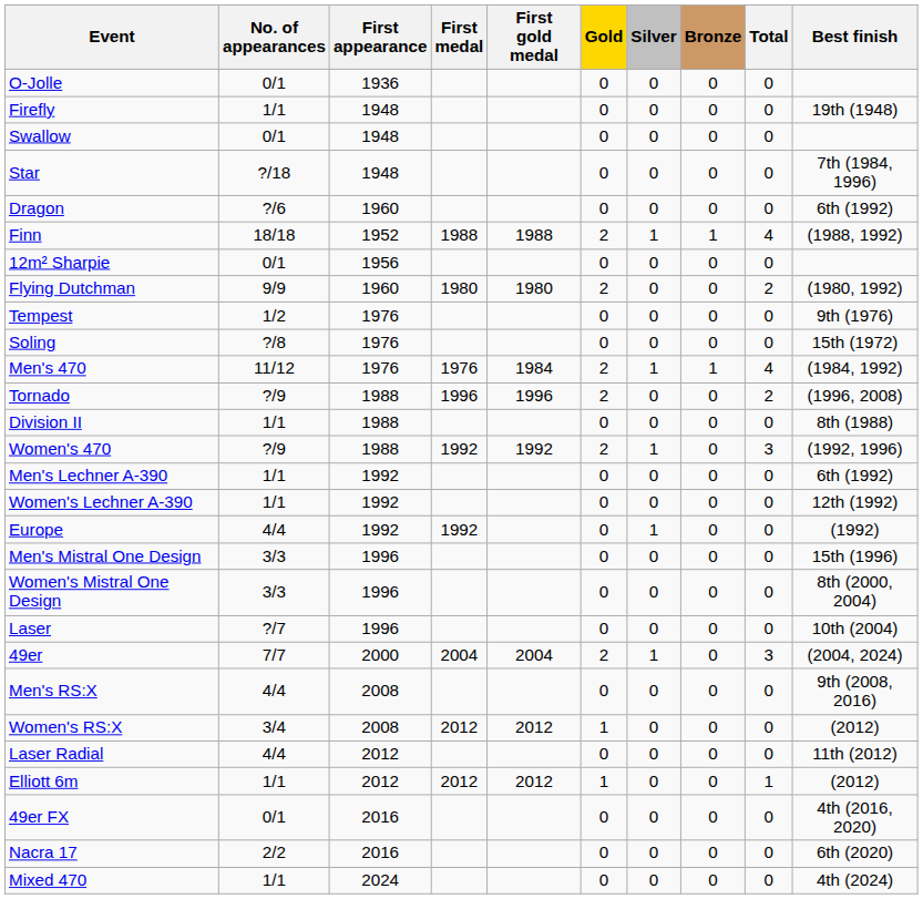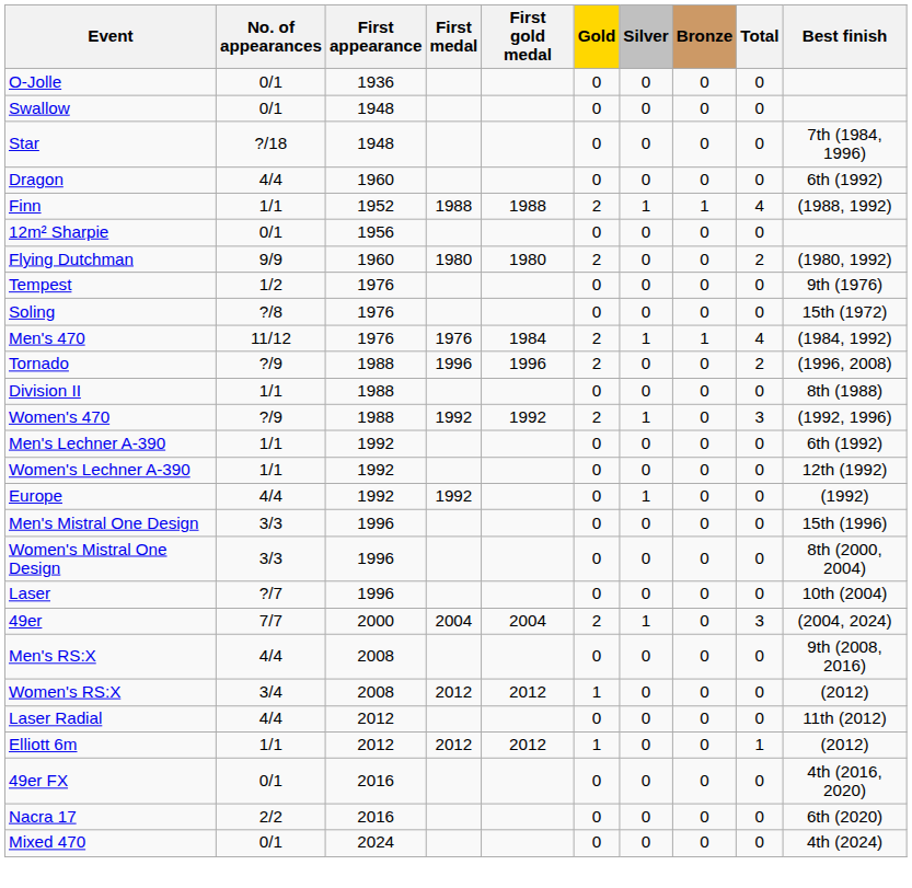- row: Firefly | 1/1 | 1948 | 0 | 0 | 0 | 0 | 19th (1948)
Dragon | No. of appearances: ?/6 -> 4/4
Finn | No. of appearances: 18/18 -> 1/1
Mixed 470 | No. of appearances: 1/1 -> 0/1
